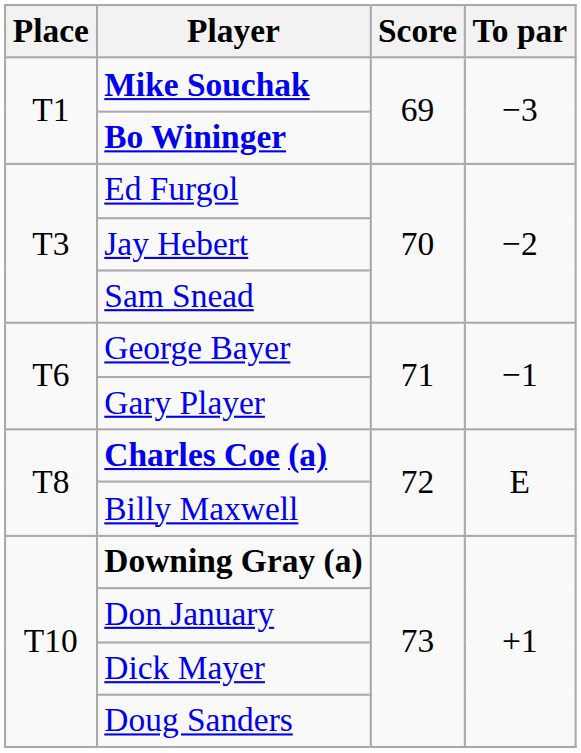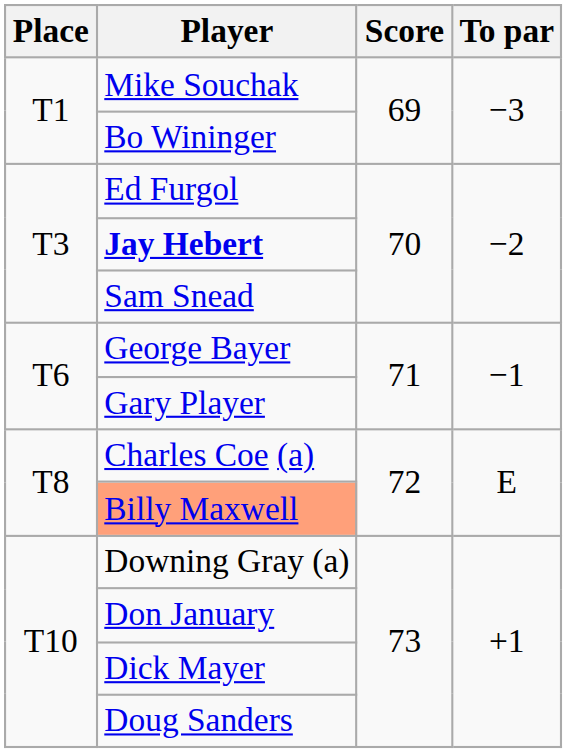Mike Souchak | Player: bold -> normal
Bo Wininger | Player: bold -> normal
Jay Hebert | Player: normal -> bold
Charles Coe (a) | Player: bold -> normal
Billy Maxwell | Player: no background -> lightsalmon background
Downing Gray (a) | Player: bold -> normal
